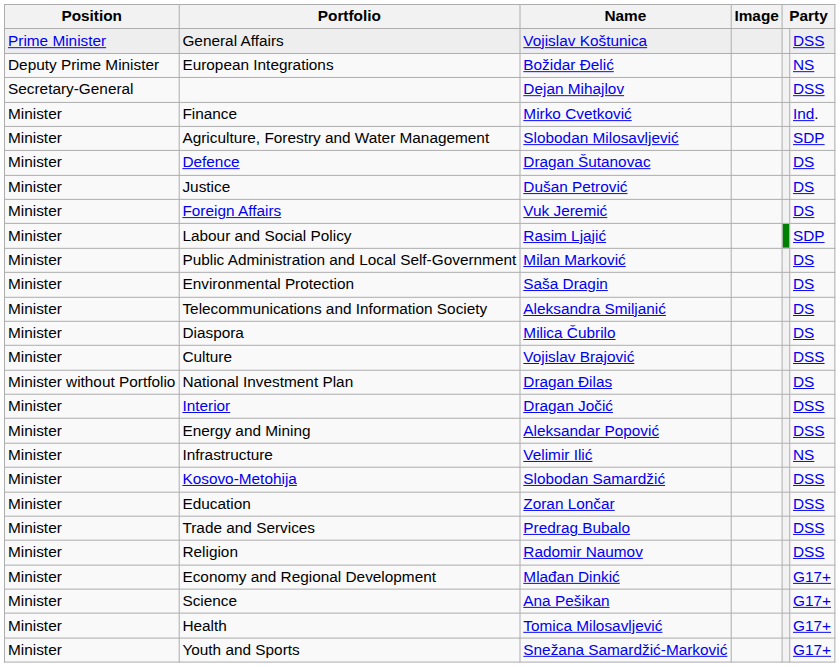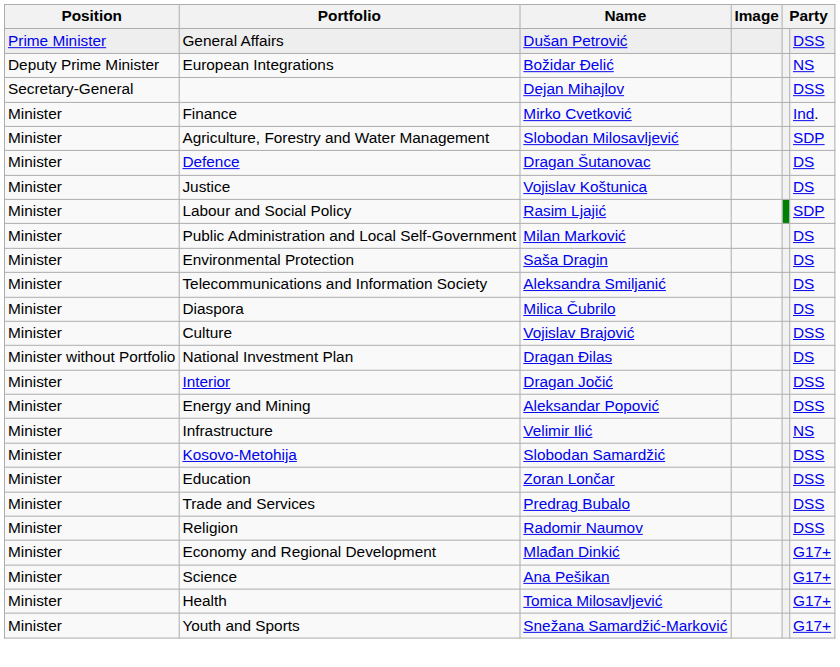General Affairs | Name: Vojislav Koštunica -> Dušan Petrović
Justice | Name: Dušan Petrović -> Vojislav Koštunica
- row: Minister | Foreign Affairs | Vuk Jeremić | DS
